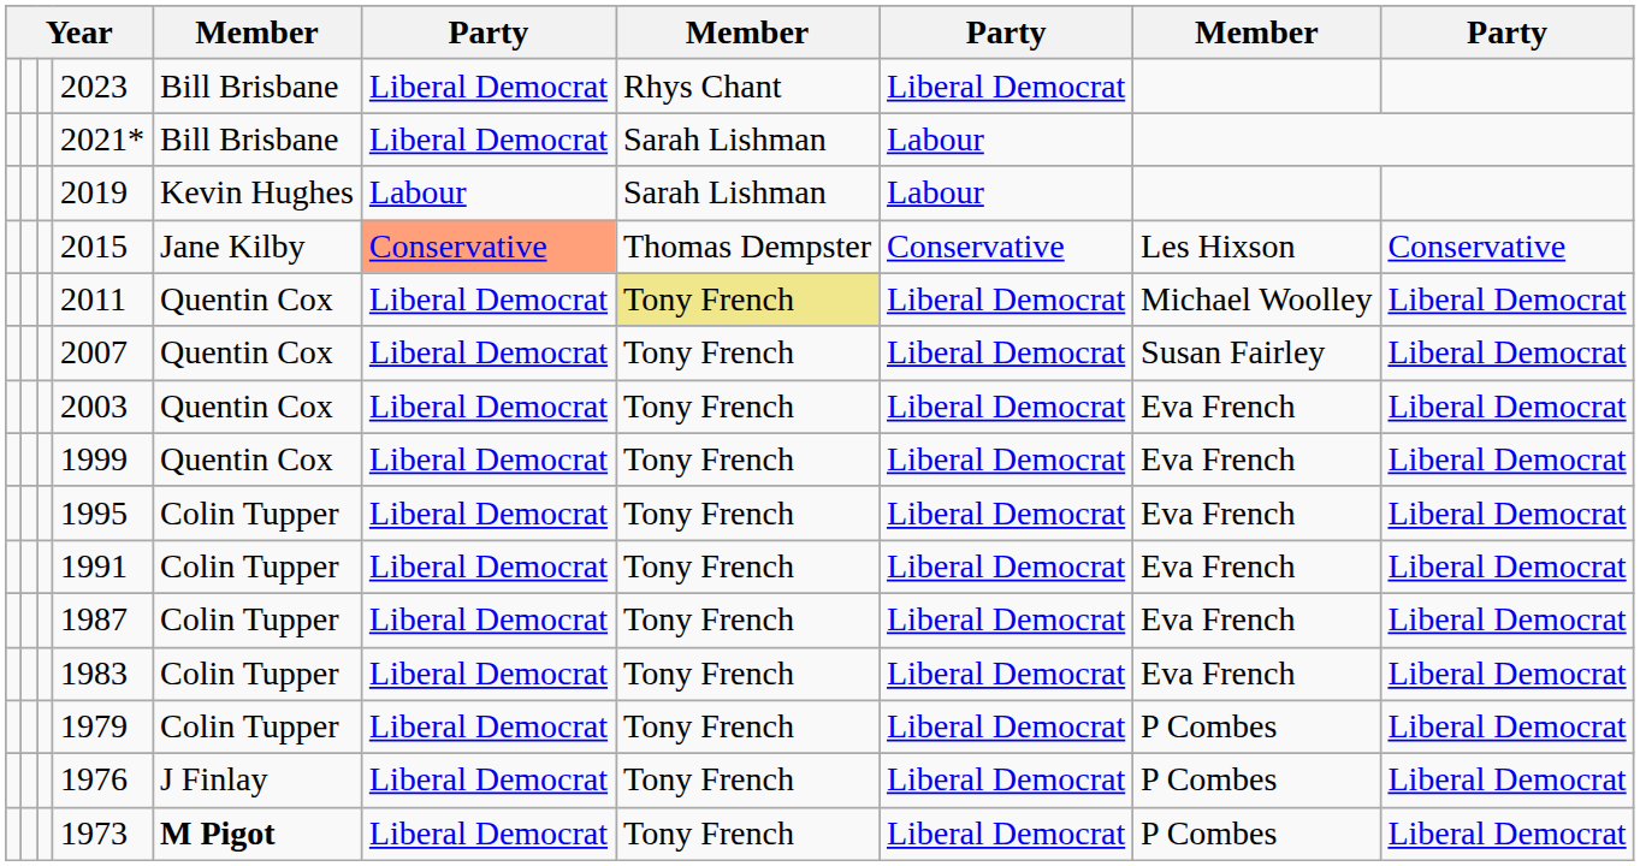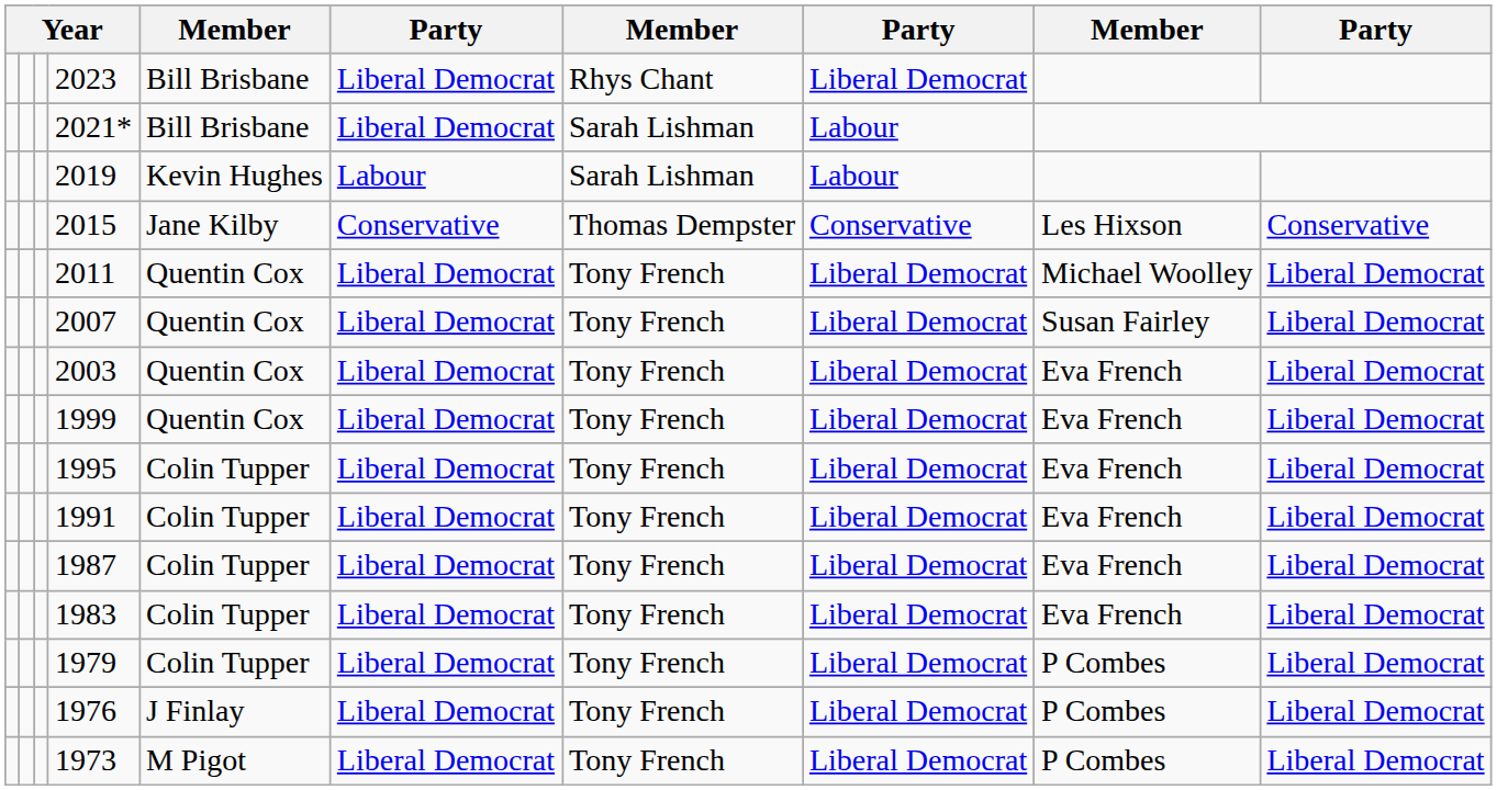2015 | column 6: lightsalmon background -> no background
2011 | column 7: khaki background -> no background
1973 | column 5: bold -> normal
